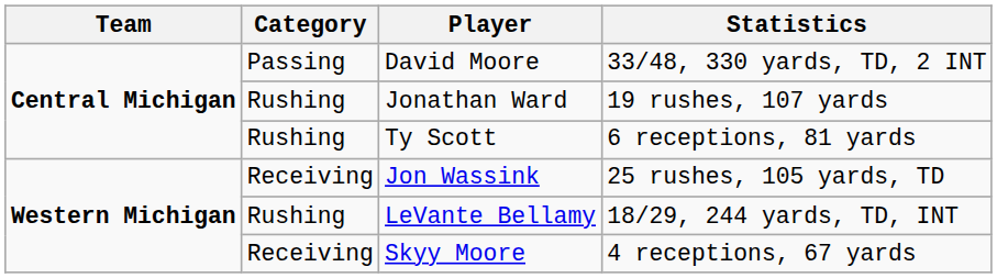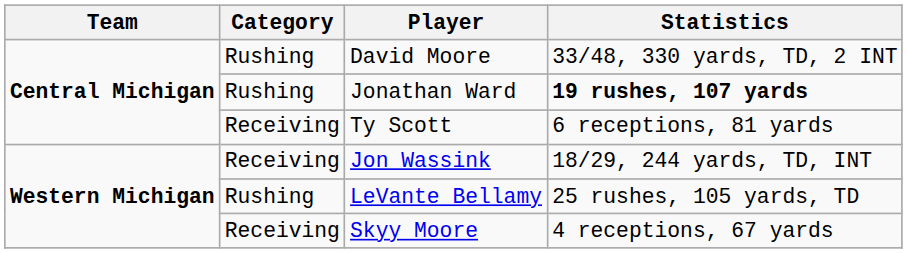David Moore | Category: Passing -> Rushing
Jonathan Ward | Statistics: normal -> bold
Ty Scott | Category: Rushing -> Receiving
Jon Wassink | Statistics: 25 rushes, 105 yards, TD -> 18/29, 244 yards, TD, INT
LeVante Bellamy | Statistics: 18/29, 244 yards, TD, INT -> 25 rushes, 105 yards, TD
